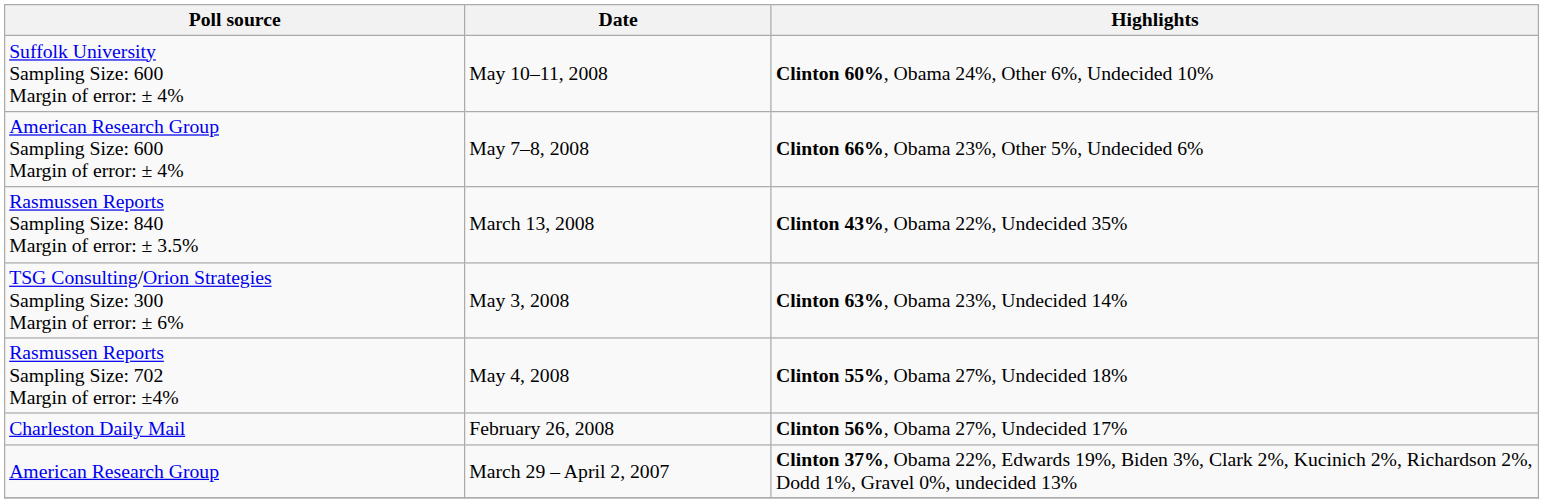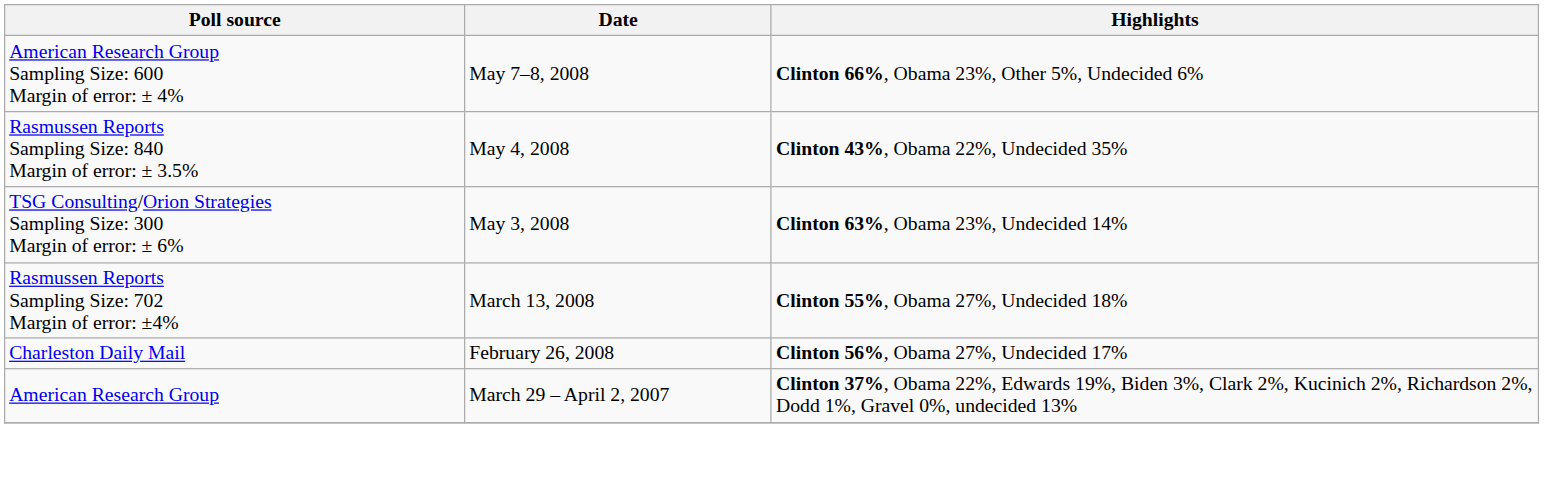- row: Suffolk University Sampling Size: 600 Margin of error: ± 4% | May 10–11, 2008 | Clinton 60%, Obama 24%, Other 6%, Undecided 10%
Rasmussen Reports Sampling Size: 840 Margin of error: ± 3.5% | Date: March 13, 2008 -> May 4, 2008
Rasmussen Reports Sampling Size: 702 Margin of error: ±4% | Date: May 4, 2008 -> March 13, 2008
